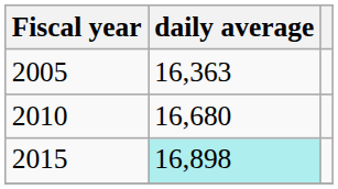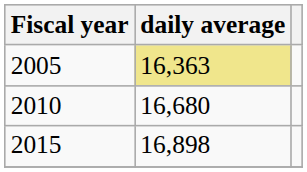2005 | daily average: no background -> khaki background
2015 | daily average: paleturquoise background -> no background
